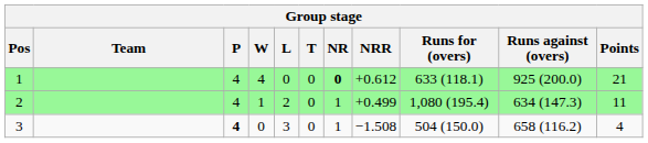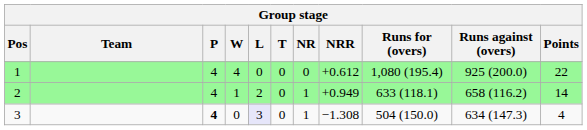row 3 | NR: bold -> normal
row 3 | Runs for (overs): 633 (118.1) -> 1,080 (195.4)
row 3 | Points: 21 -> 22
row 4 | NRR: +0.499 -> +0.949
row 4 | Runs for (overs): 1,080 (195.4) -> 633 (118.1)
row 4 | Runs against (overs): 634 (147.3) -> 658 (116.2)
row 4 | Points: 11 -> 14
row 5 | L: no background -> lavender background
row 5 | NRR: −1.508 -> −1.308
row 5 | Runs against (overs): 658 (116.2) -> 634 (147.3)
